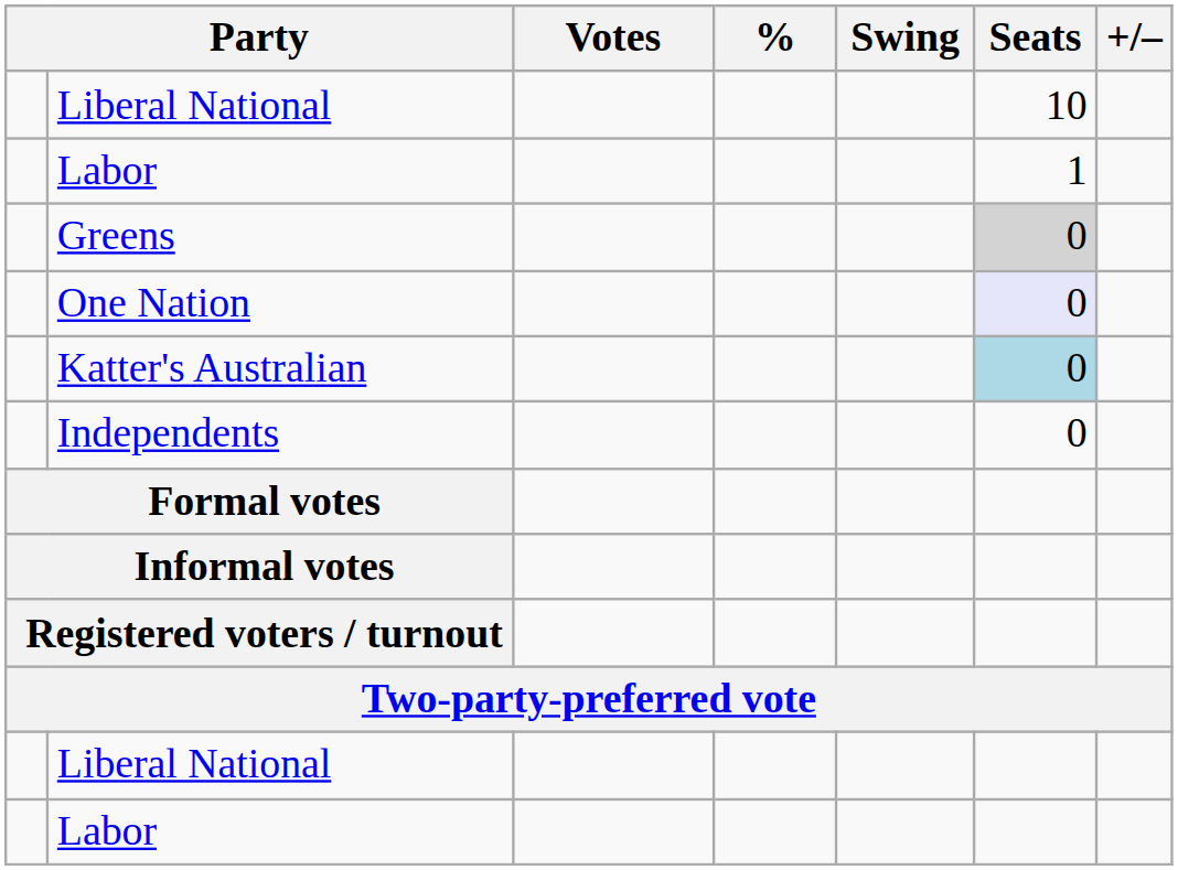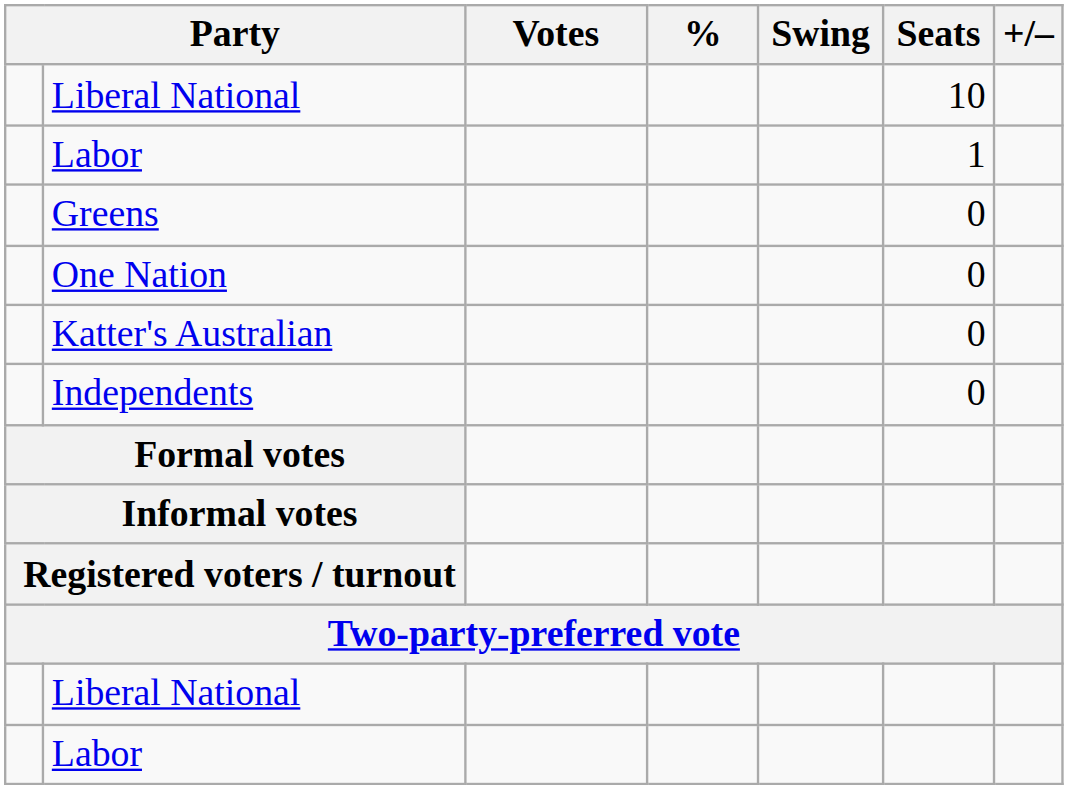Greens | Seats: lightgrey background -> no background
One Nation | Seats: lavender background -> no background
Katter's Australian | Seats: lightblue background -> no background
